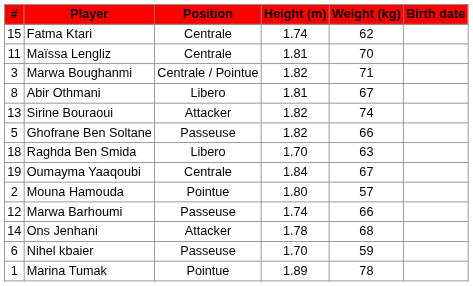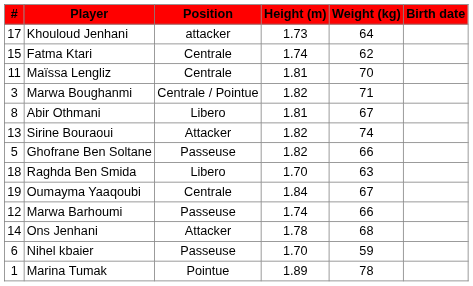+ row: 17 | Khouloud Jenhani | attacker | 1.73 | 64
- row: 2 | Mouna Hamouda | Pointue | 1.80 | 57
